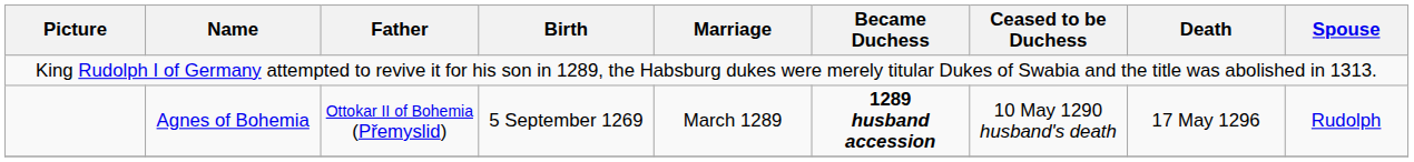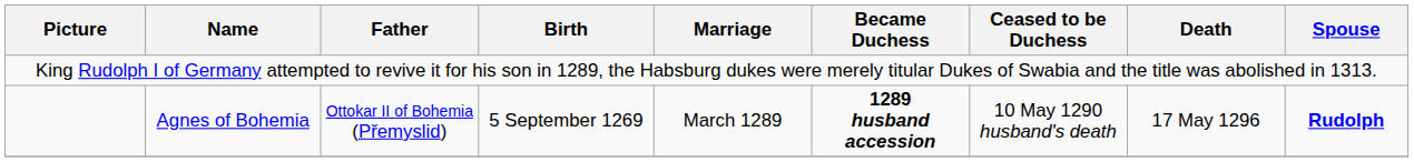row 3 | Spouse: normal -> bold
